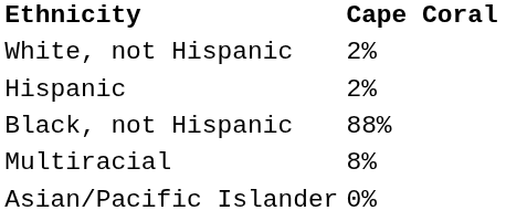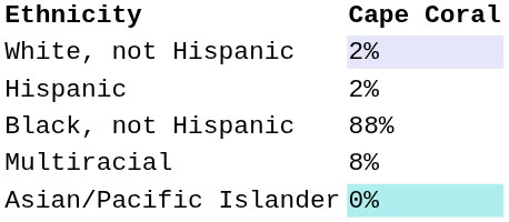White, not Hispanic | Cape Coral: no background -> lavender background
Asian/Pacific Islander | Cape Coral: no background -> paleturquoise background
